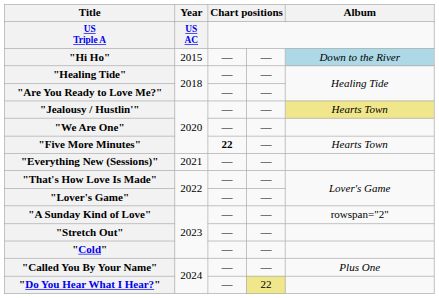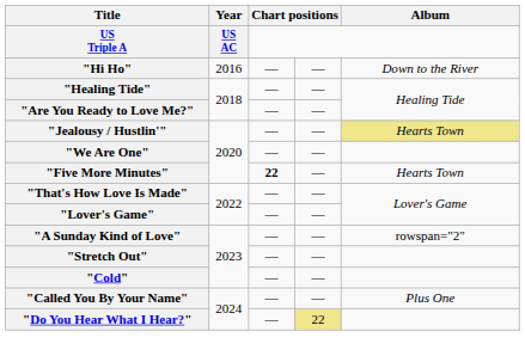"Hi Ho" | Year: 2015 -> 2016
"Hi Ho" | Album: lightblue background -> no background
- row: "Everything New (Sessions)" | 2021 | — | —
